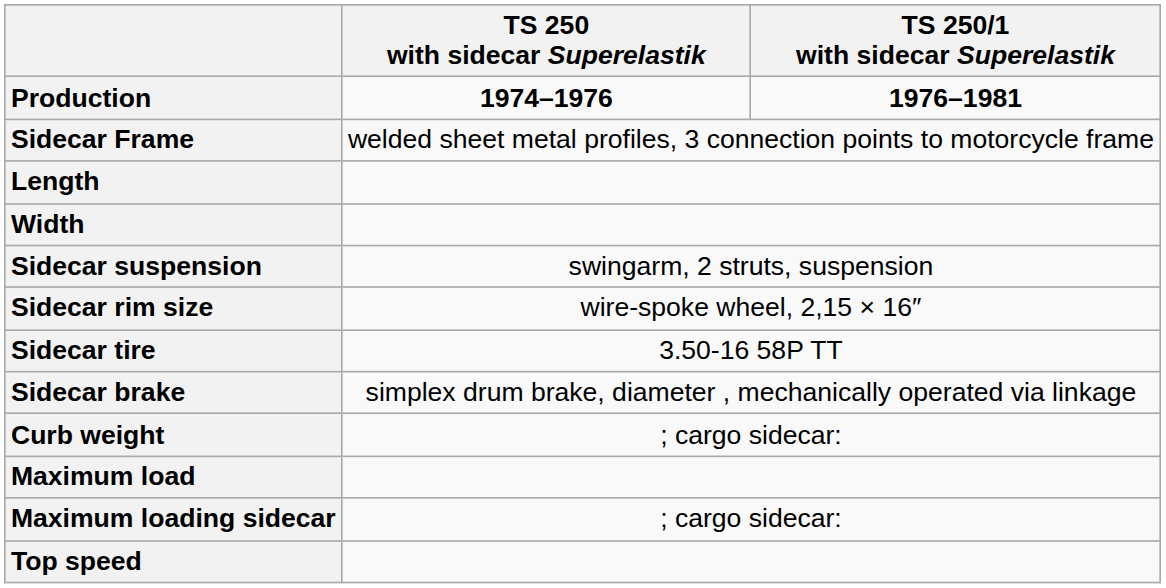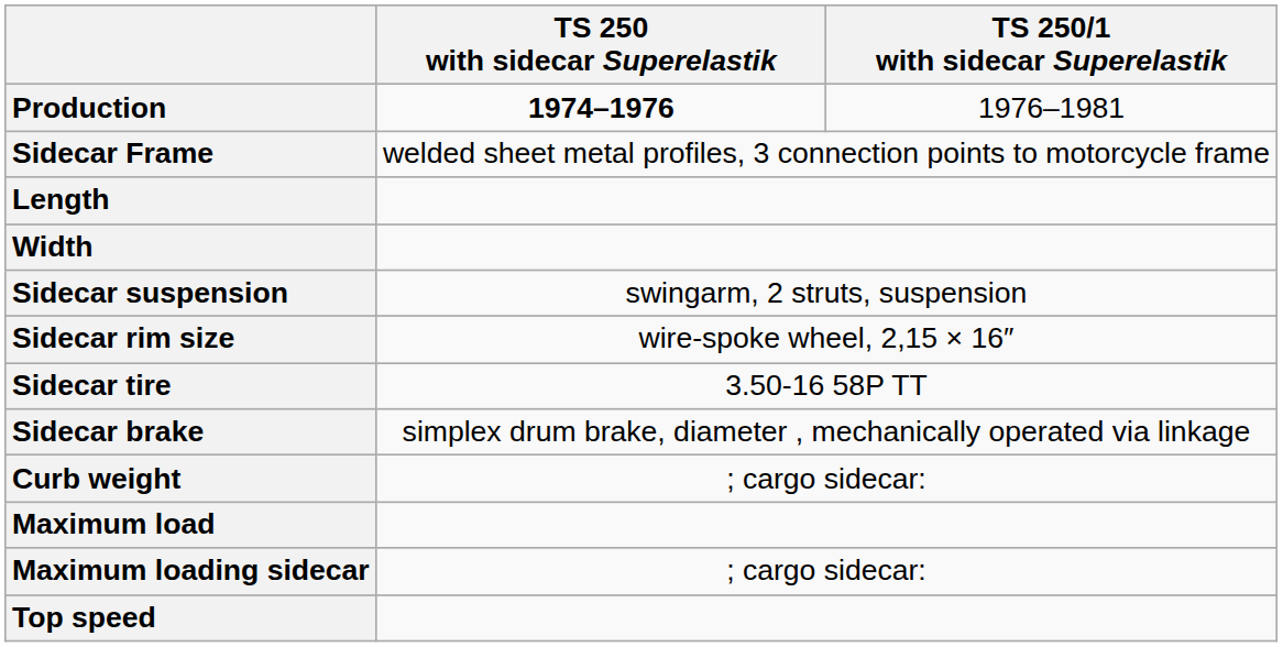Production | TS 250/1 with sidecar Superelastik: bold -> normal
